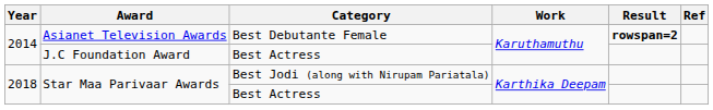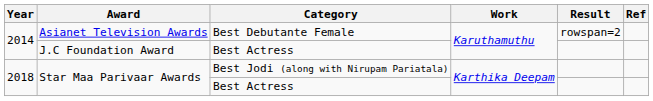Asianet Television Awards | Result: bold -> normal
